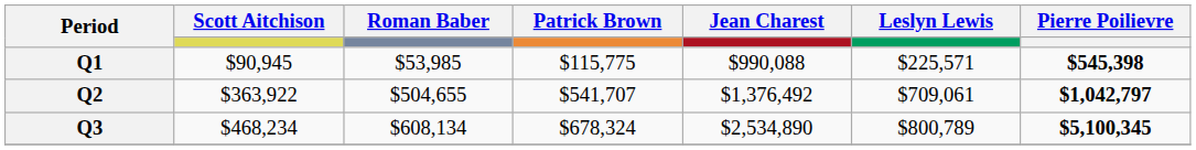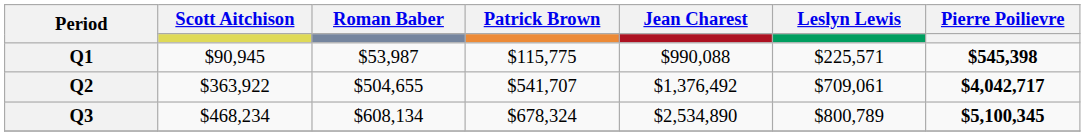Q1 | Roman Baber: $53,985 -> $53,987
Q2 | Pierre Poilievre: $1,042,797 -> $4,042,717
